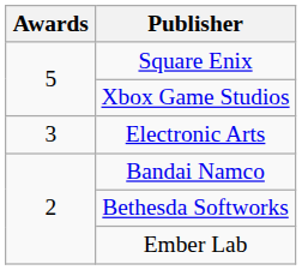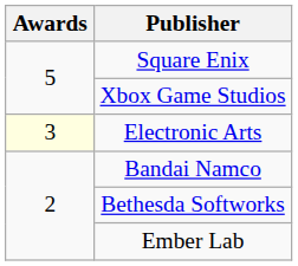Electronic Arts | Awards: no background -> lightyellow background
